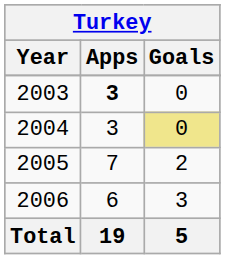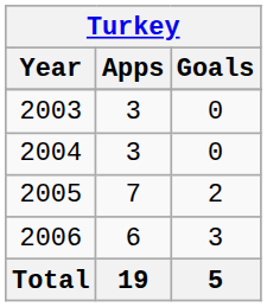2003 | Apps: bold -> normal
2004 | Goals: khaki background -> no background
